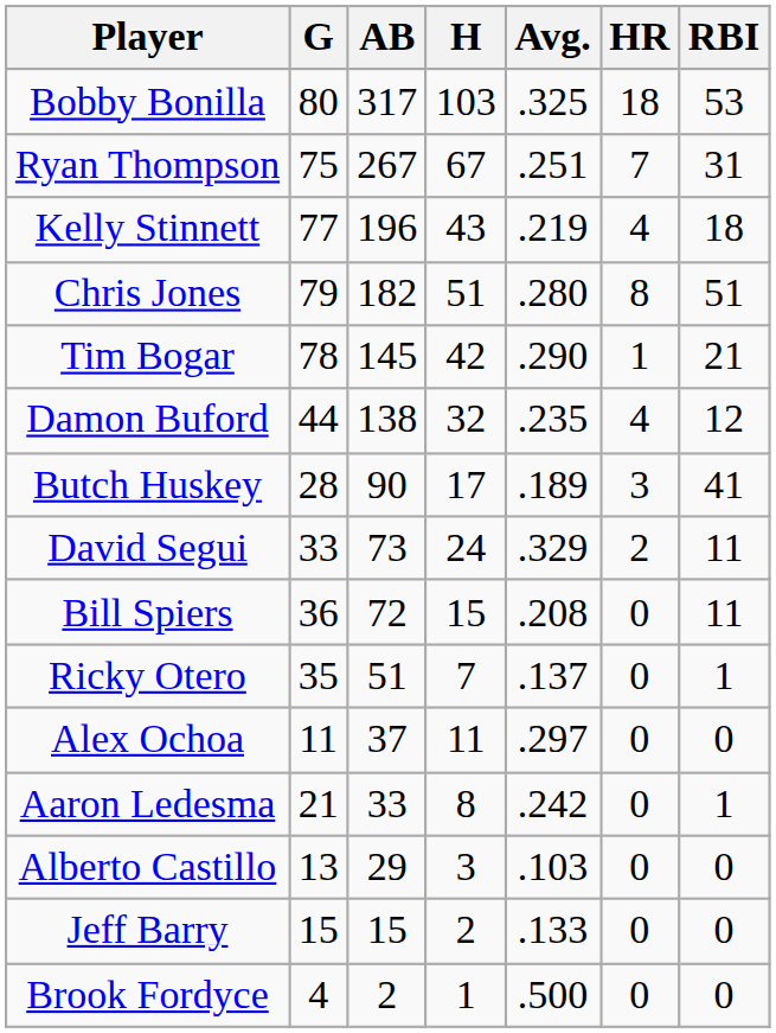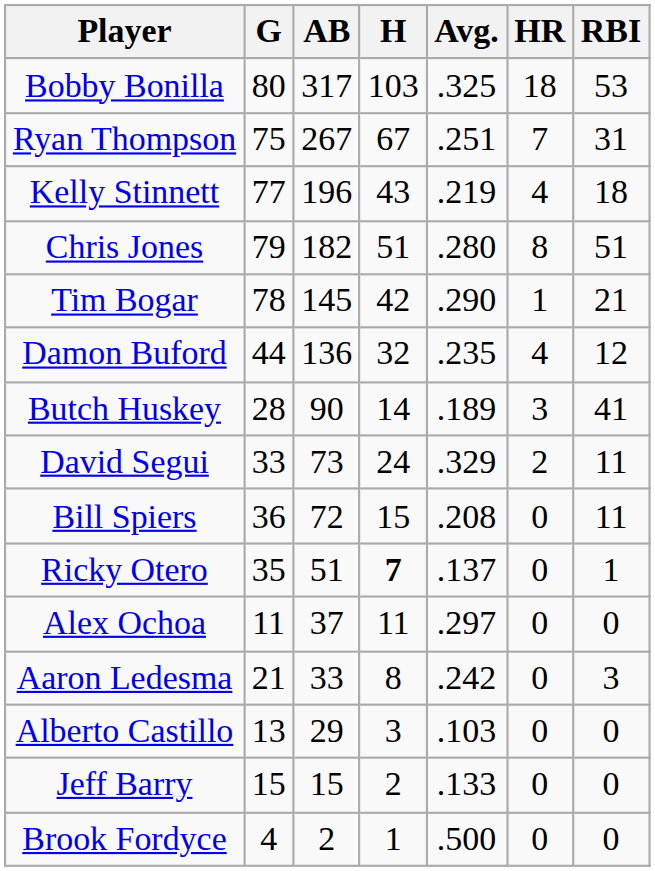Damon Buford | AB: 138 -> 136
Butch Huskey | H: 17 -> 14
Ricky Otero | H: normal -> bold
Aaron Ledesma | RBI: 1 -> 3
